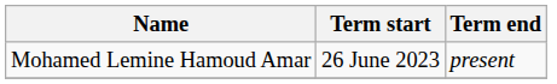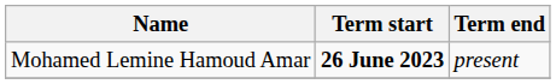Mohamed Lemine Hamoud Amar | Term start: normal -> bold
